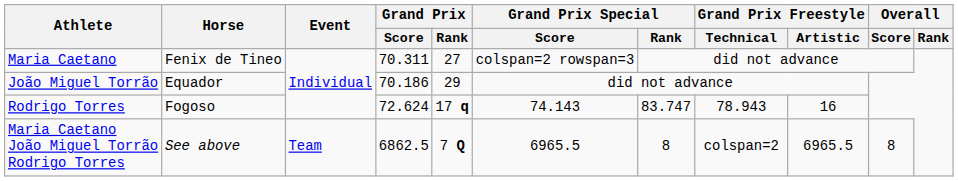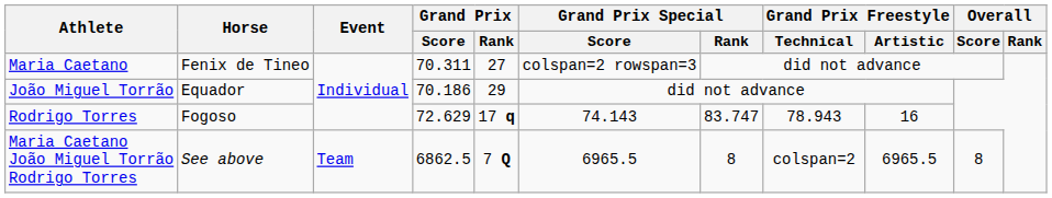Rodrigo Torres | Grand Prix / Score: 72.624 -> 72.629
